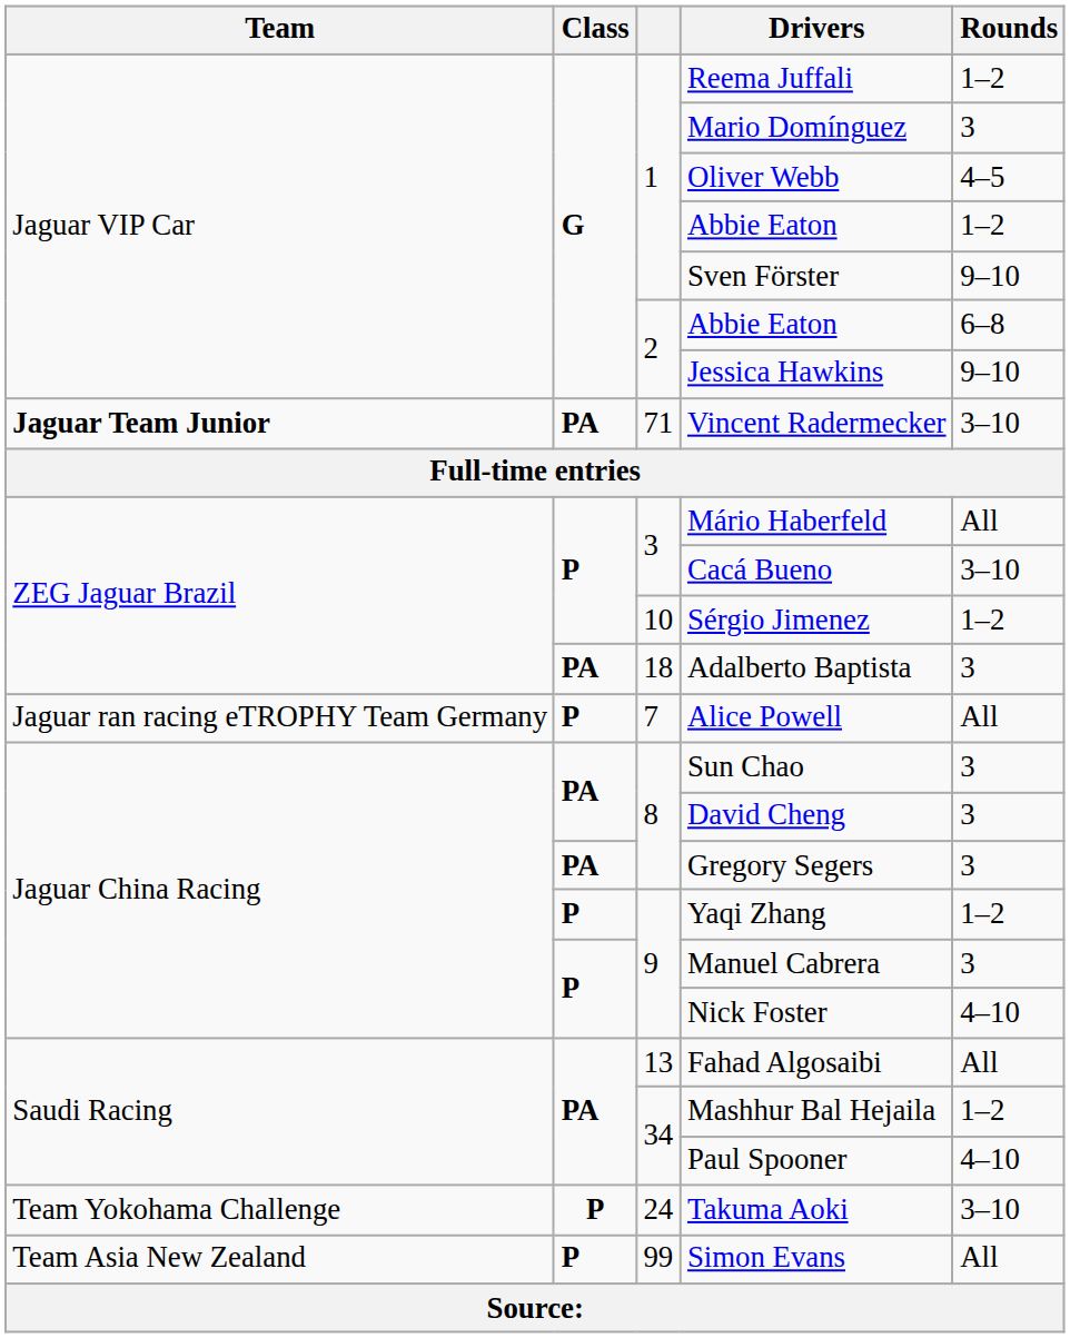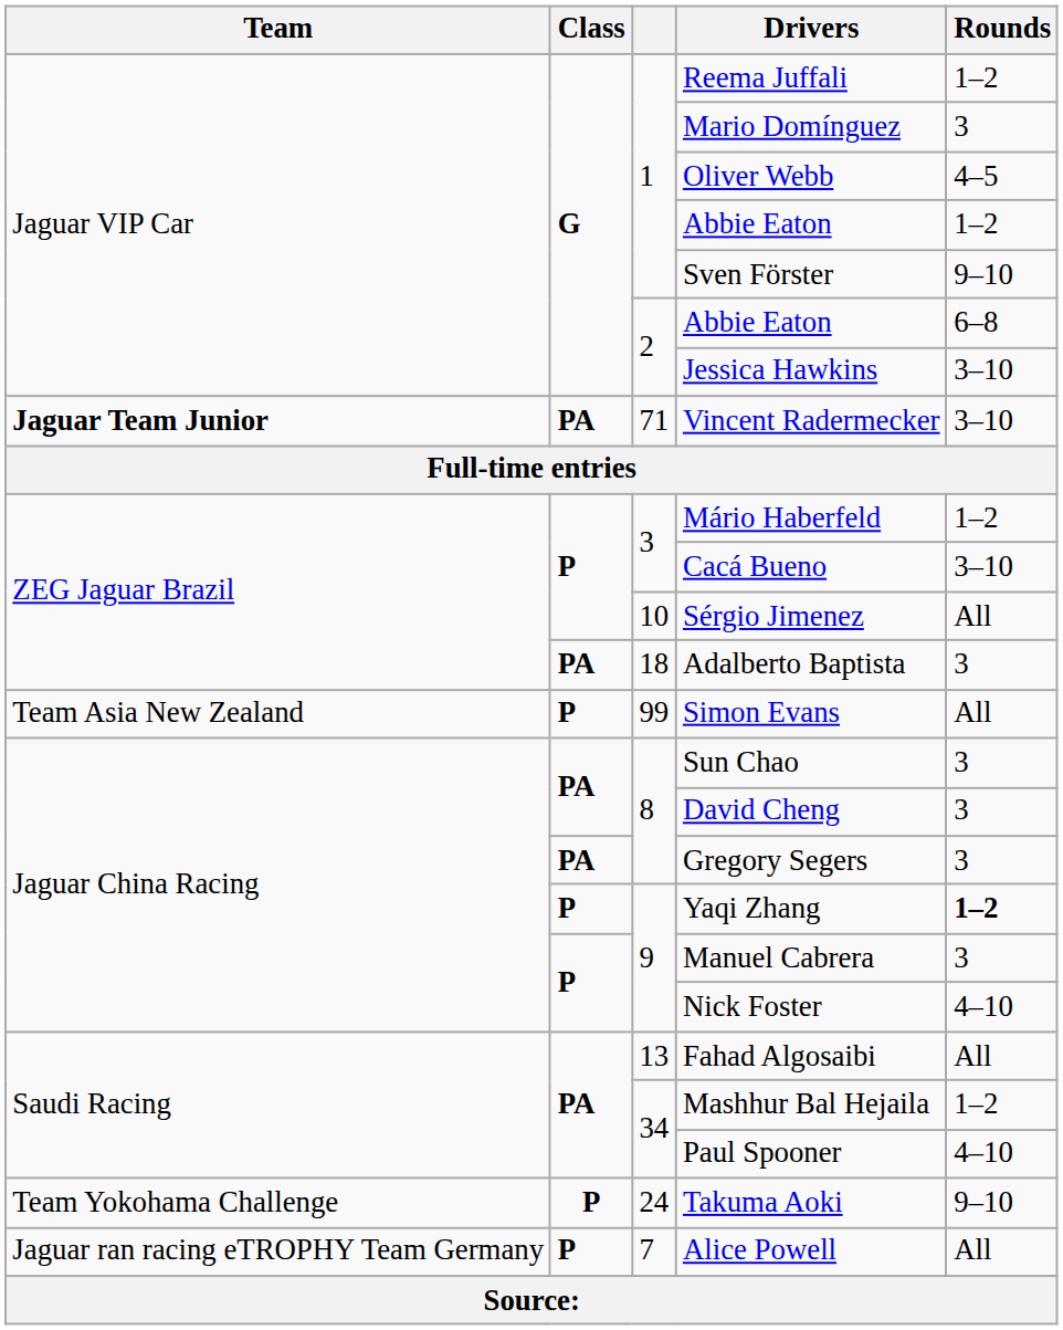Jessica Hawkins | Rounds: 9–10 -> 3–10
Mário Haberfeld | Rounds: All -> 1–2
Sérgio Jimenez | Rounds: 1–2 -> All
rows swapped: Alice Powell <-> Simon Evans
Yaqi Zhang | Rounds: normal -> bold
Takuma Aoki | Rounds: 3–10 -> 9–10
